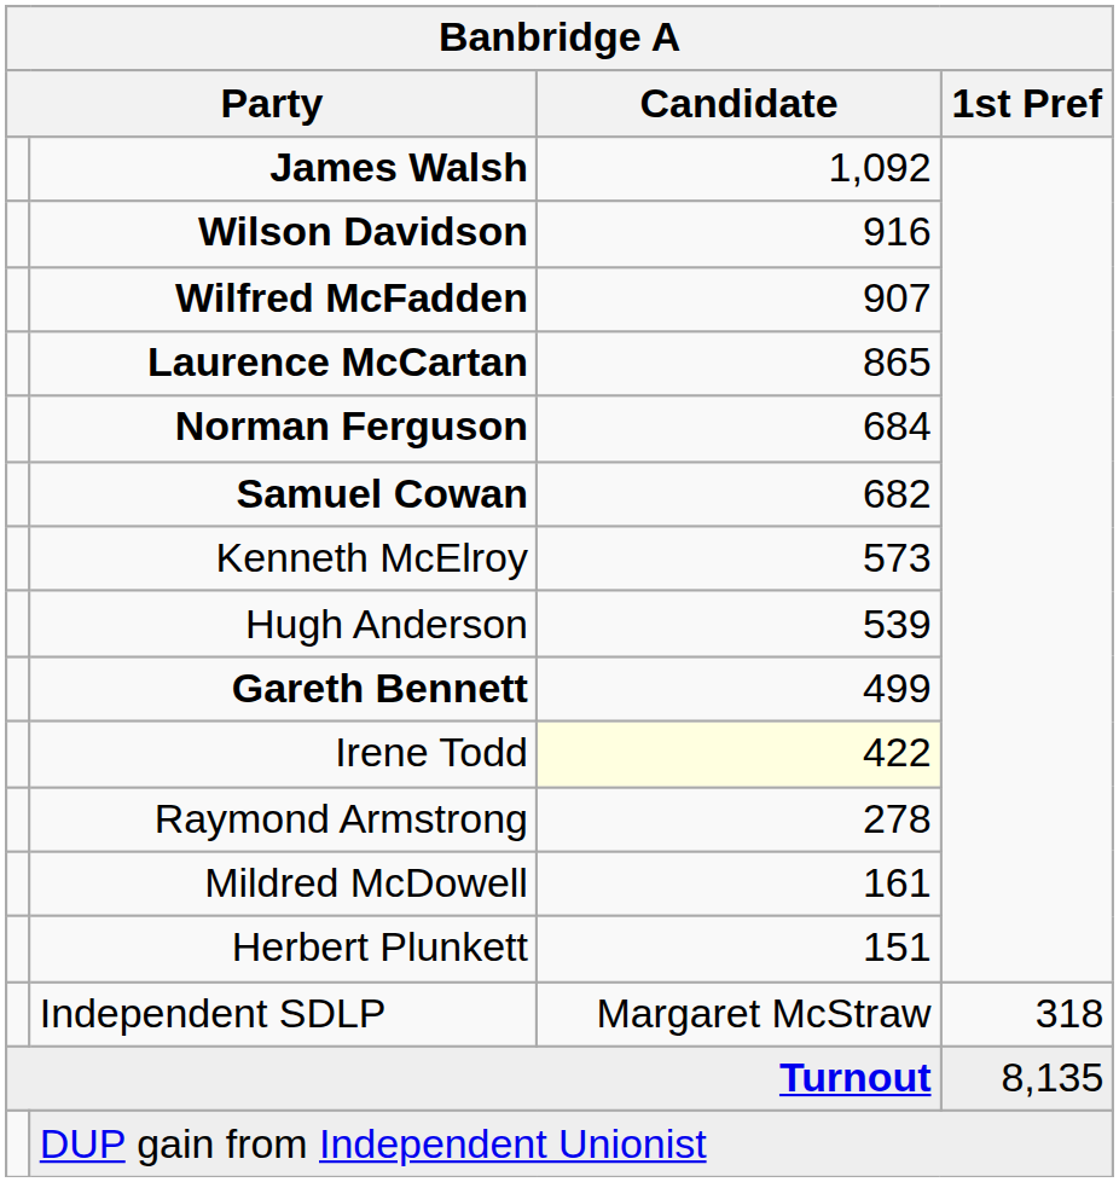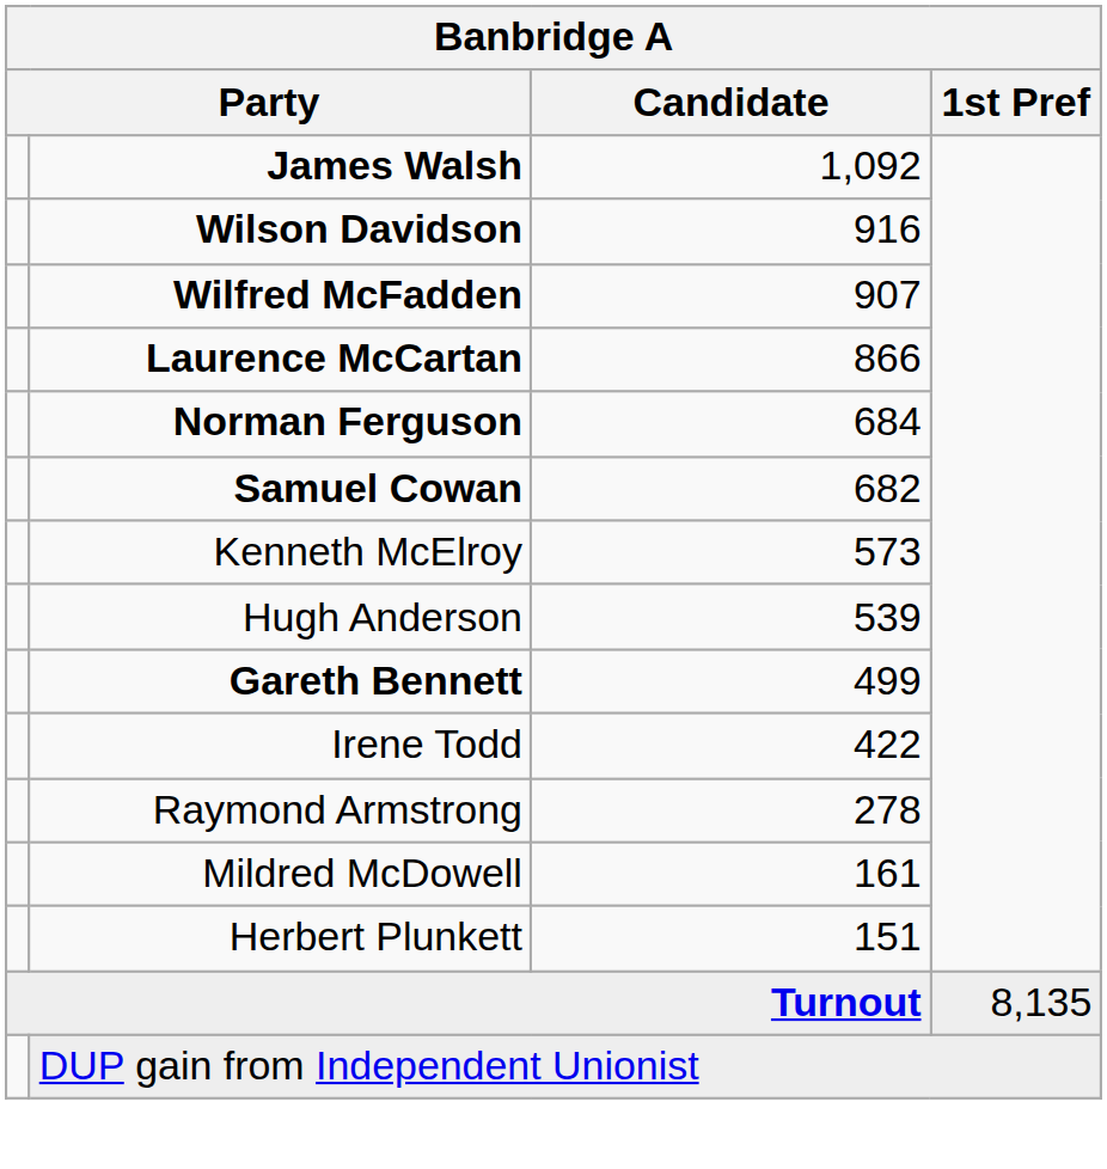Laurence McCartan | Candidate: 865 -> 866
Irene Todd | Candidate: lightyellow background -> no background
- row: Independent SDLP | Margaret McStraw | 318
